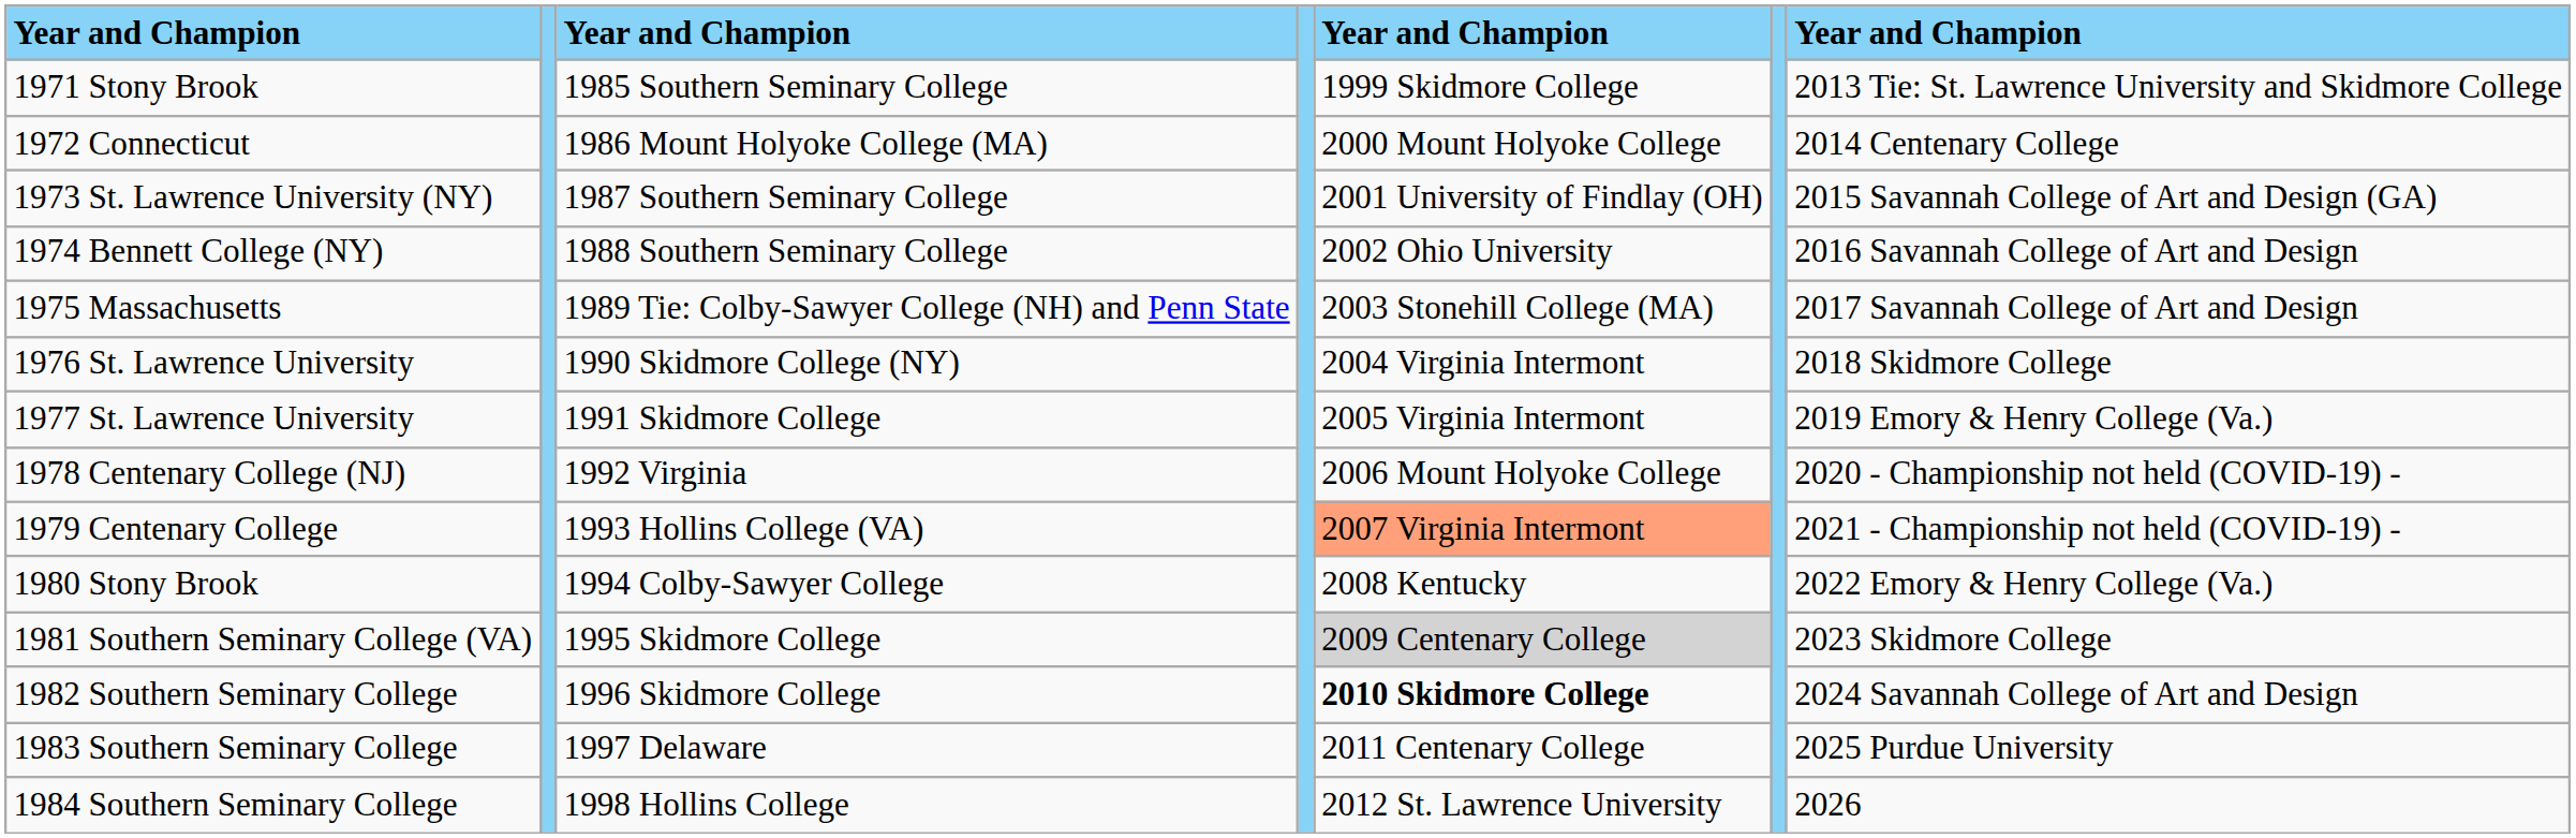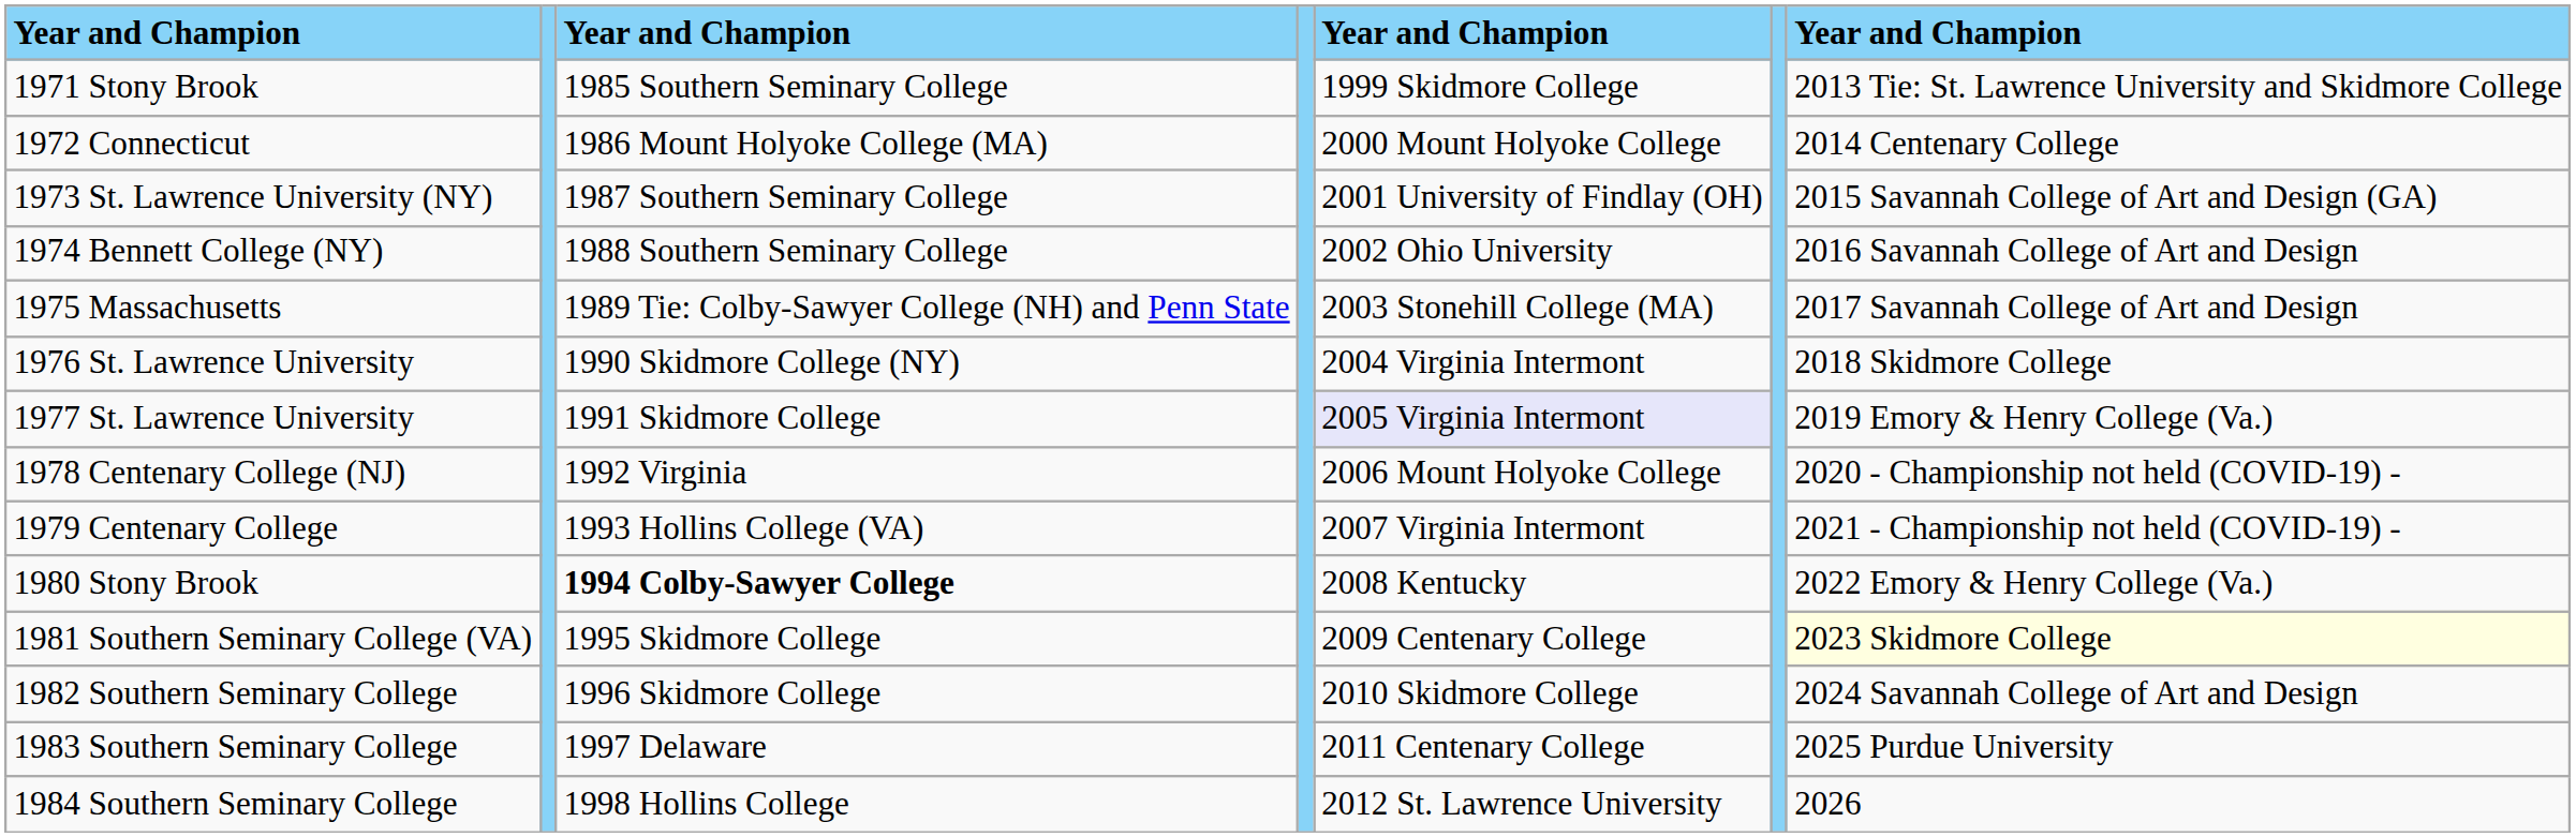1977 St. Lawrence University | column 5: no background -> lavender background
1979 Centenary College | column 5: lightsalmon background -> no background
1980 Stony Brook | column 3: normal -> bold
1981 Southern Seminary College (VA) | column 5: lightgrey background -> no background
1981 Southern Seminary College (VA) | column 7: no background -> lightyellow background
1982 Southern Seminary College | column 5: bold -> normal
